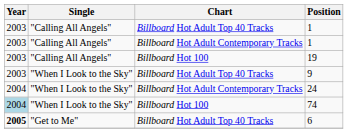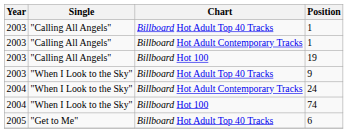74 | Year: lightblue background -> no background
6 | Year: bold -> normal
